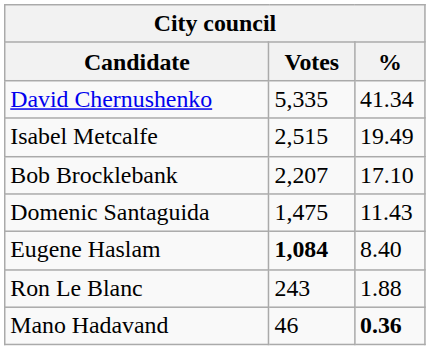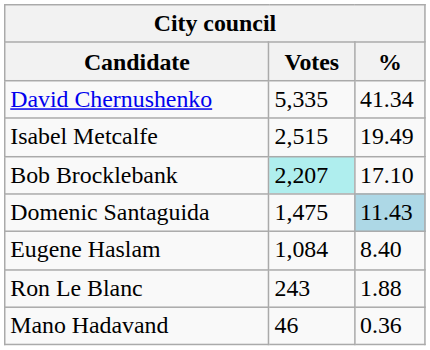Bob Brocklebank | Votes: no background -> paleturquoise background
Domenic Santaguida | %: no background -> lightblue background
Eugene Haslam | Votes: bold -> normal
Mano Hadavand | %: bold -> normal
